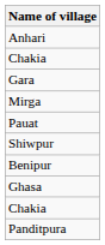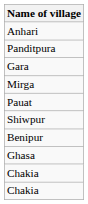row 3 | column 1: Chakia -> Panditpura
row 11 | column 1: Panditpura -> Chakia
